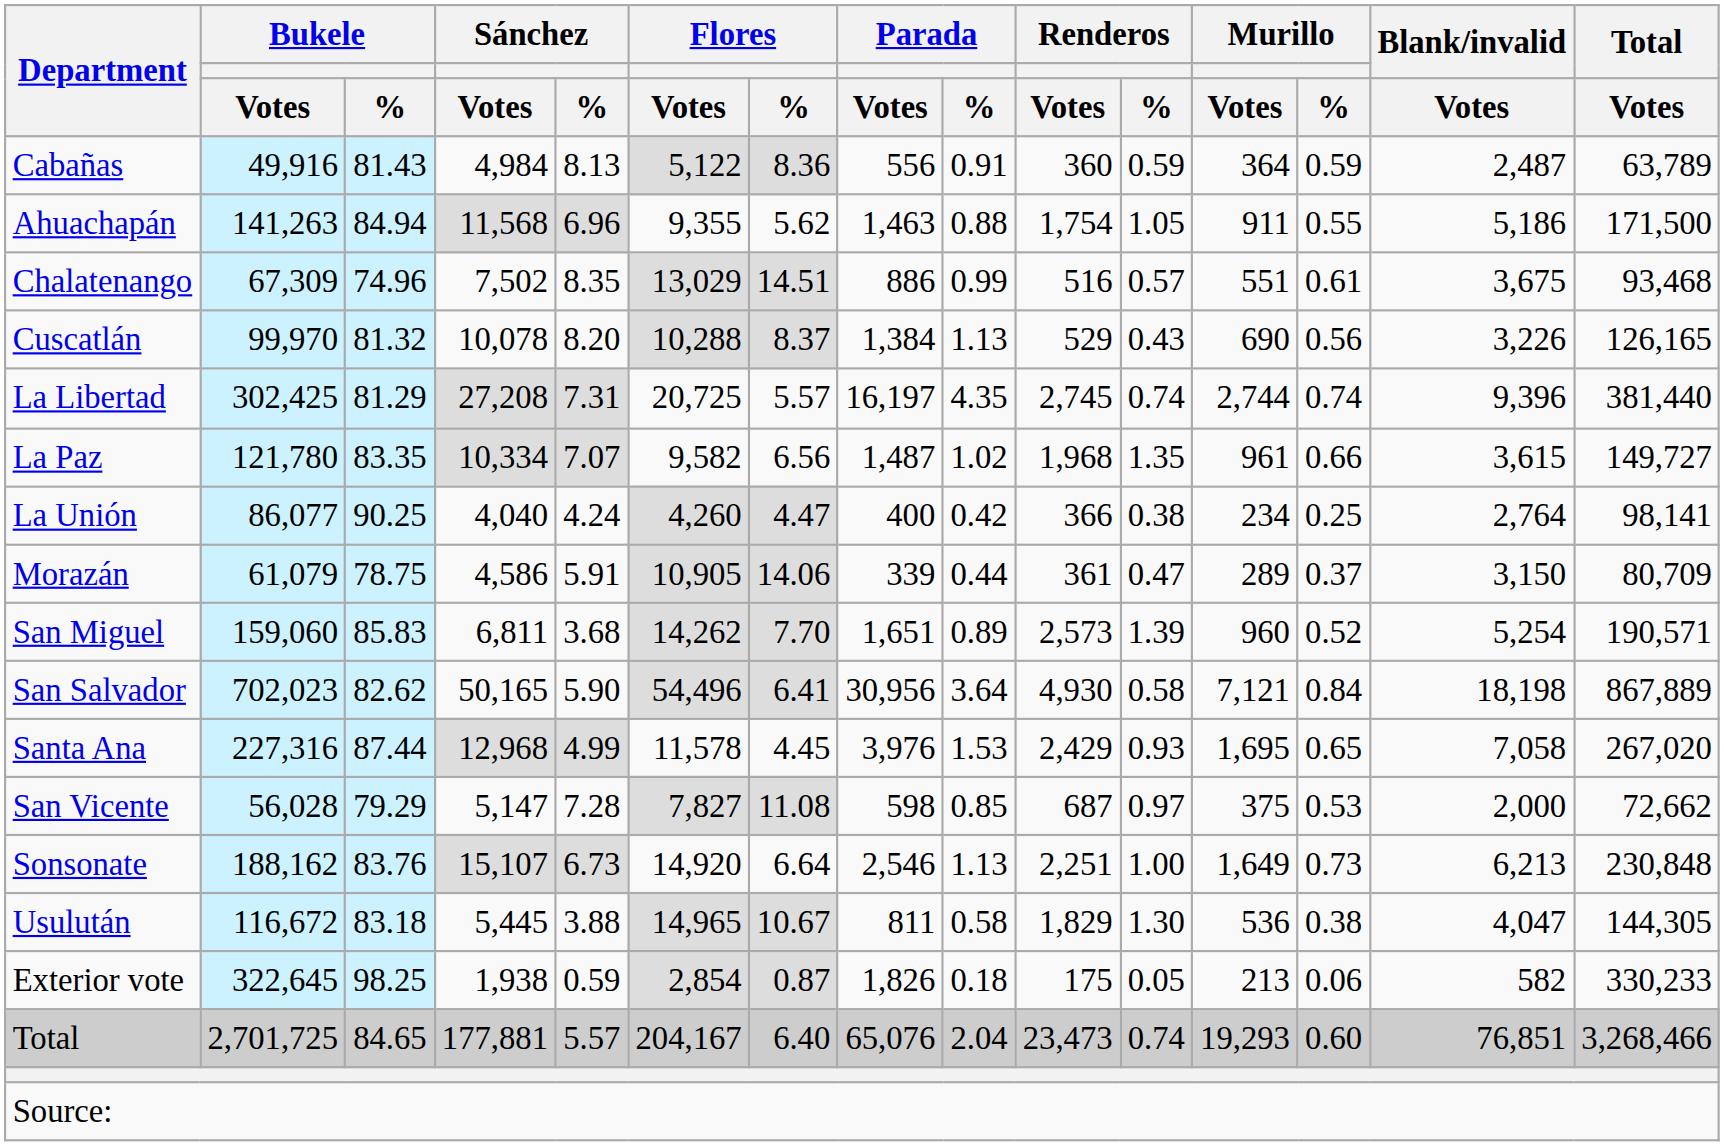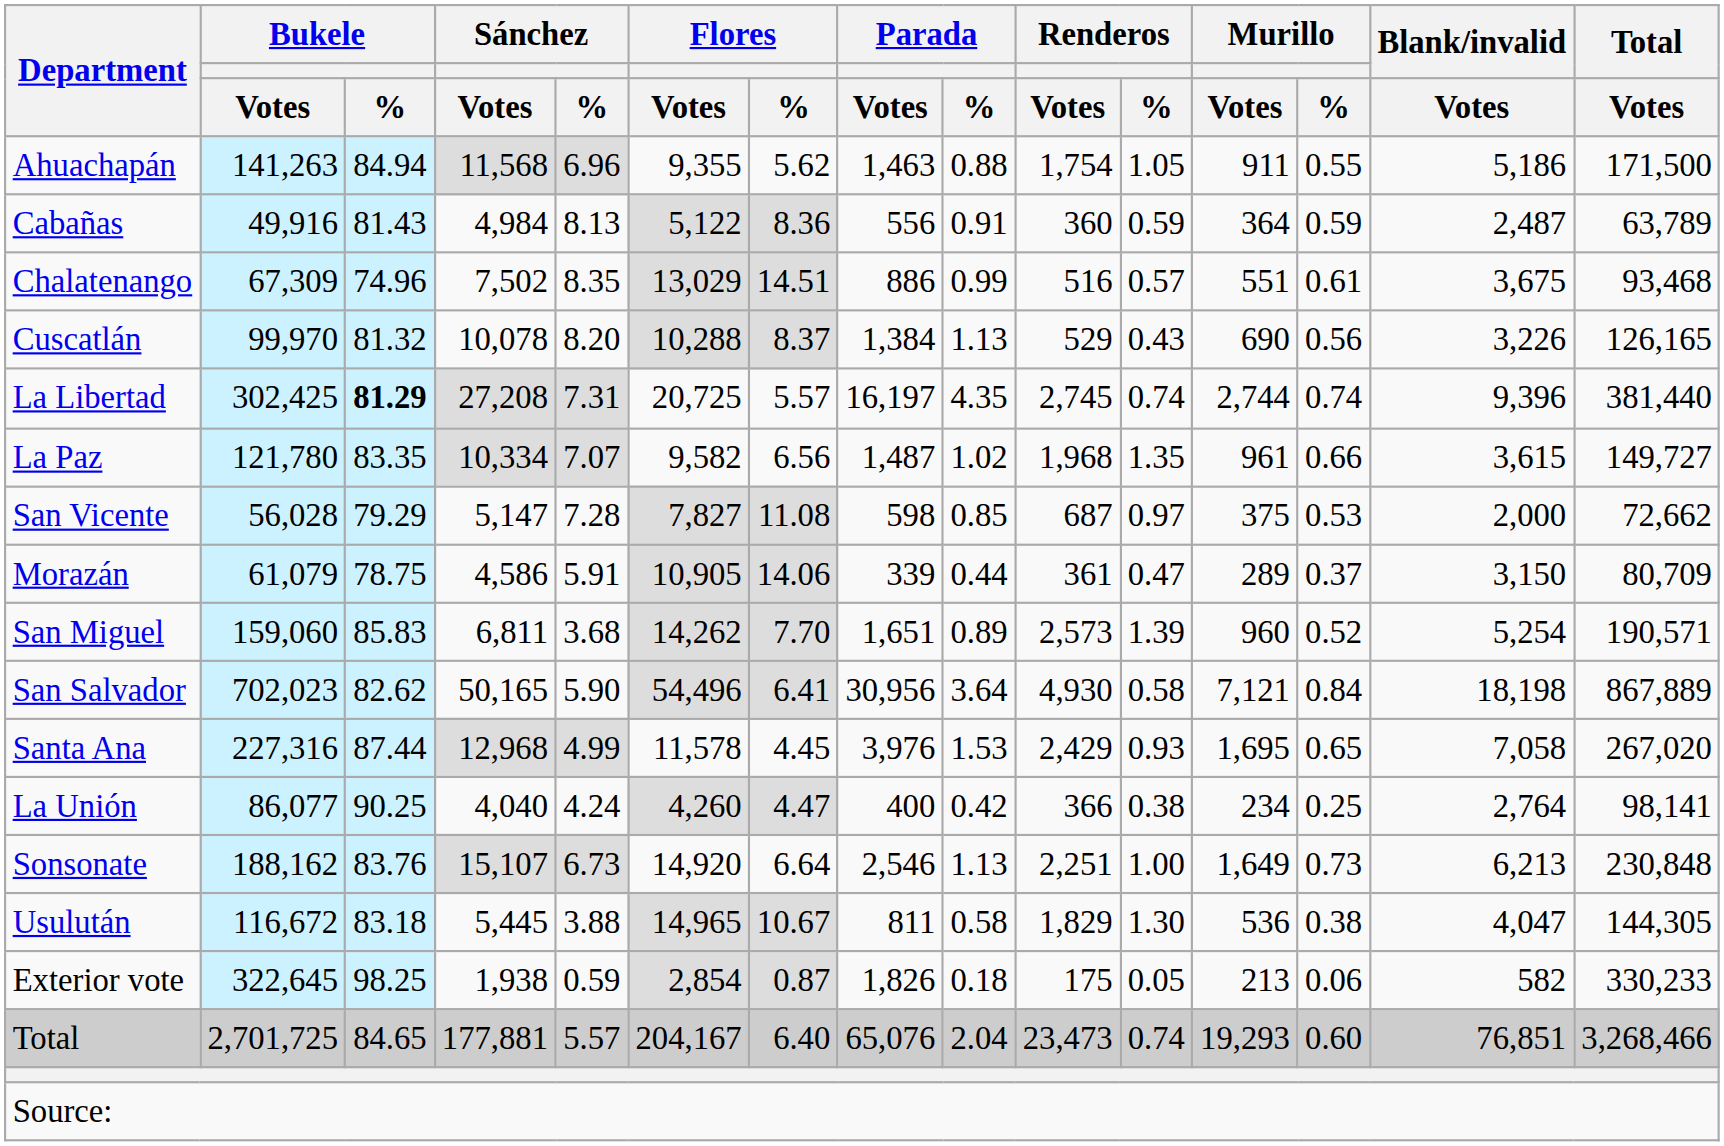rows swapped: Ahuachapán <-> Cabañas
La Libertad | Bukele / %: normal -> bold
rows swapped: La Unión <-> San Vicente
